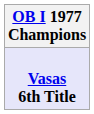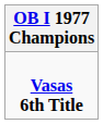row 2 | column 1: lavender background -> no background
